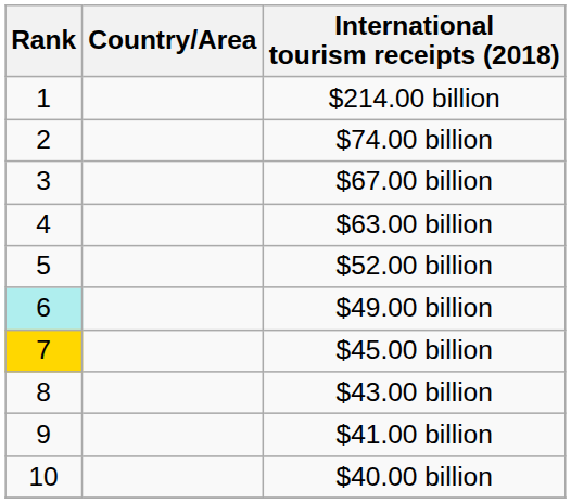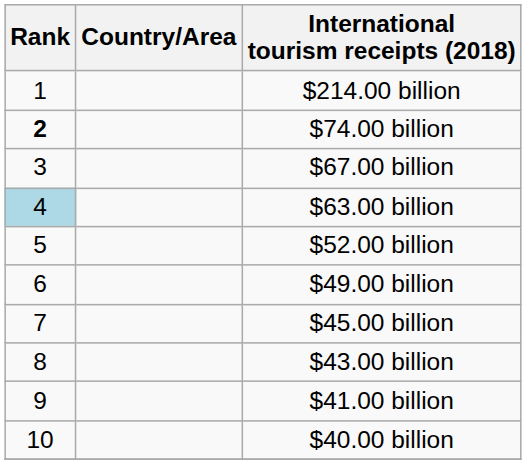$74.00 billion | Rank: normal -> bold
$63.00 billion | Rank: no background -> lightblue background
$49.00 billion | Rank: paleturquoise background -> no background
$45.00 billion | Rank: gold background -> no background
